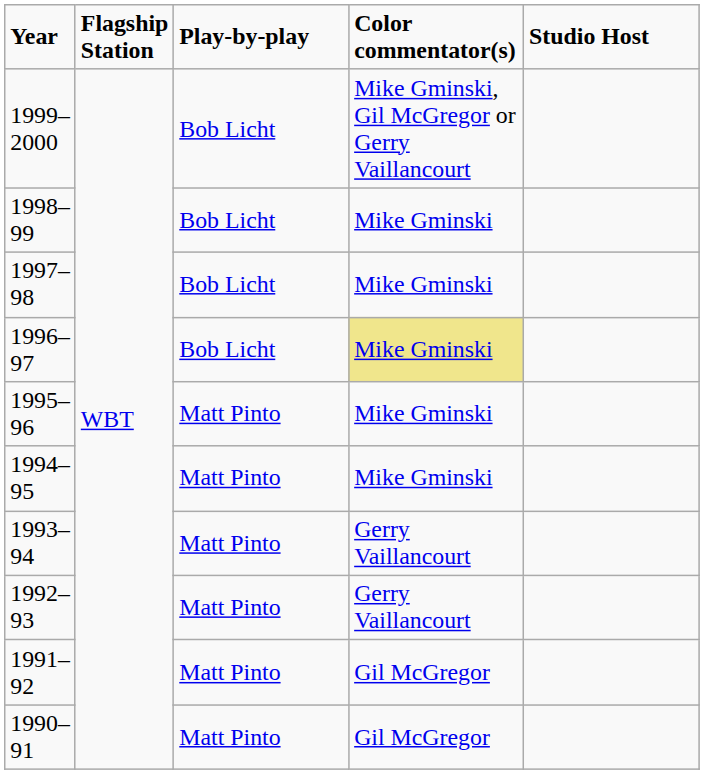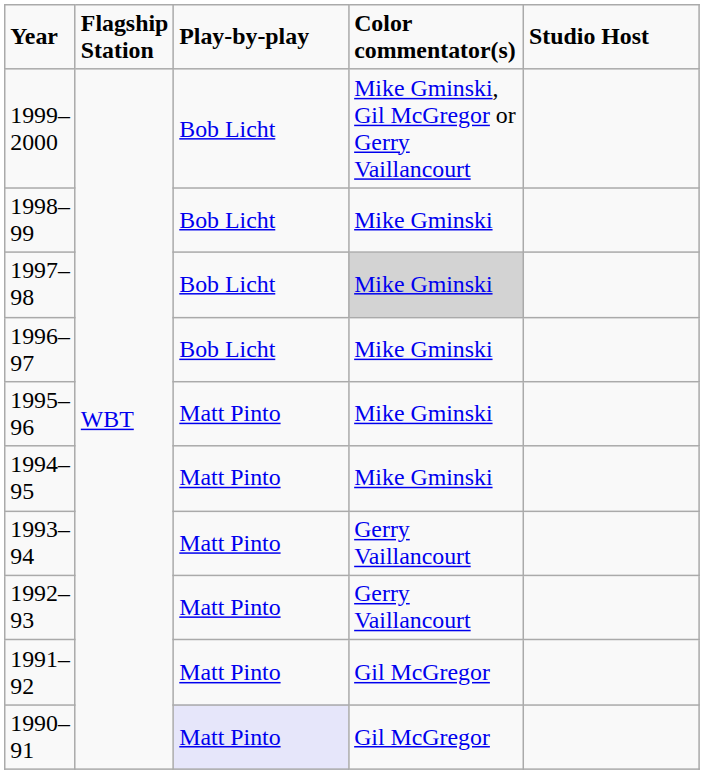1997–98 | Color commentator(s): no background -> lightgrey background
1996–97 | Color commentator(s): khaki background -> no background
1990–91 | Play-by-play: no background -> lavender background
